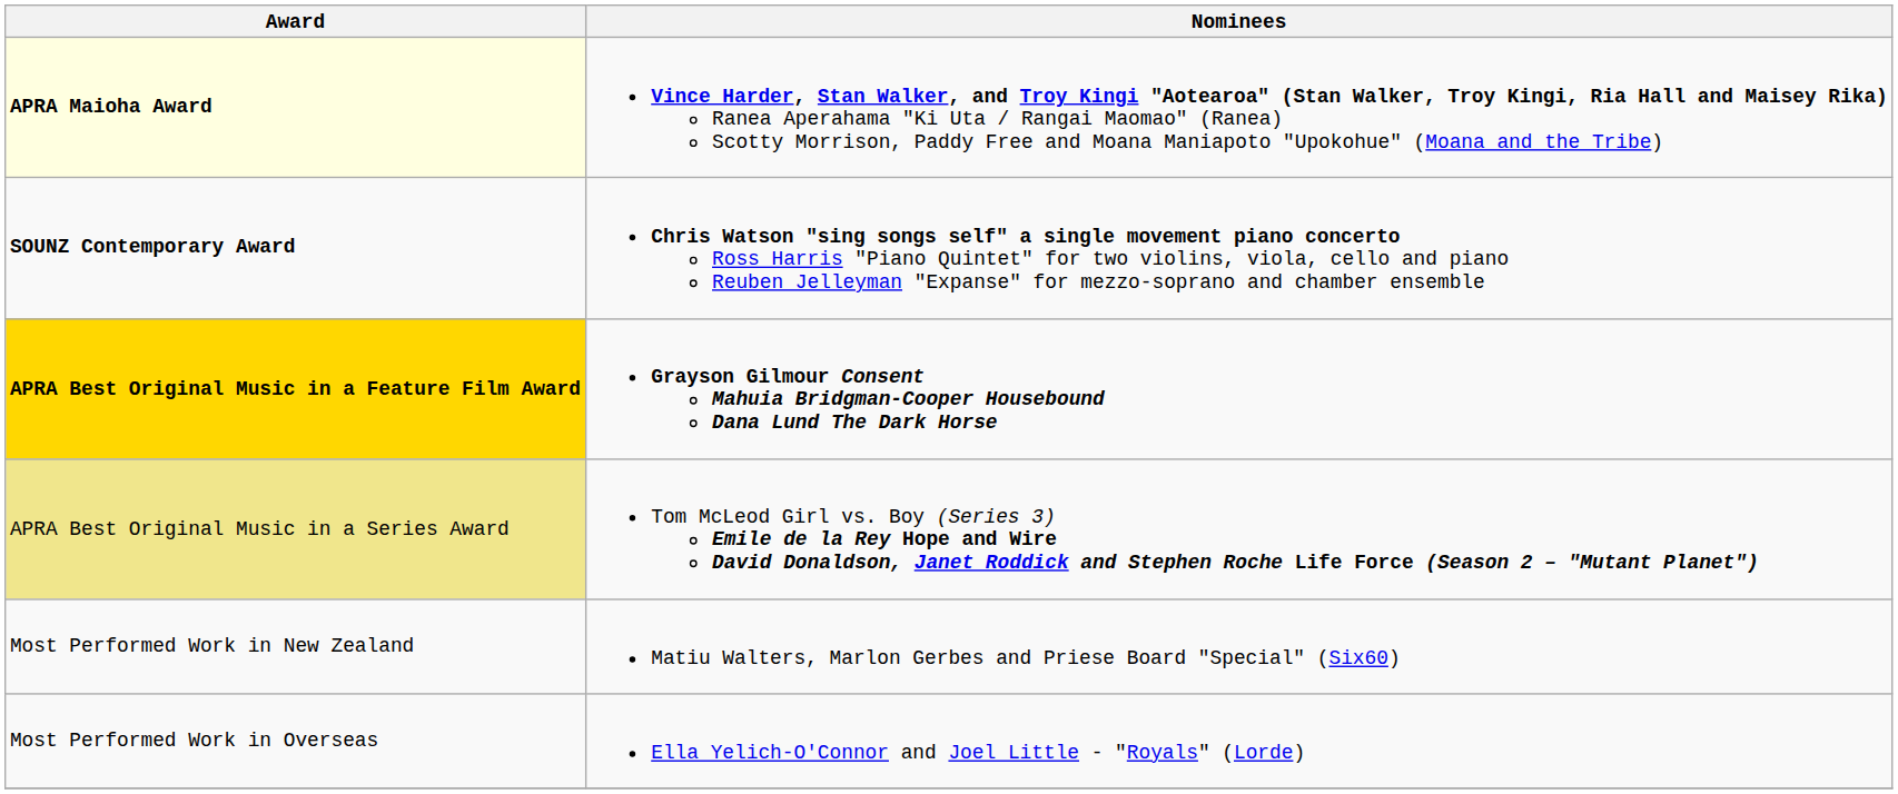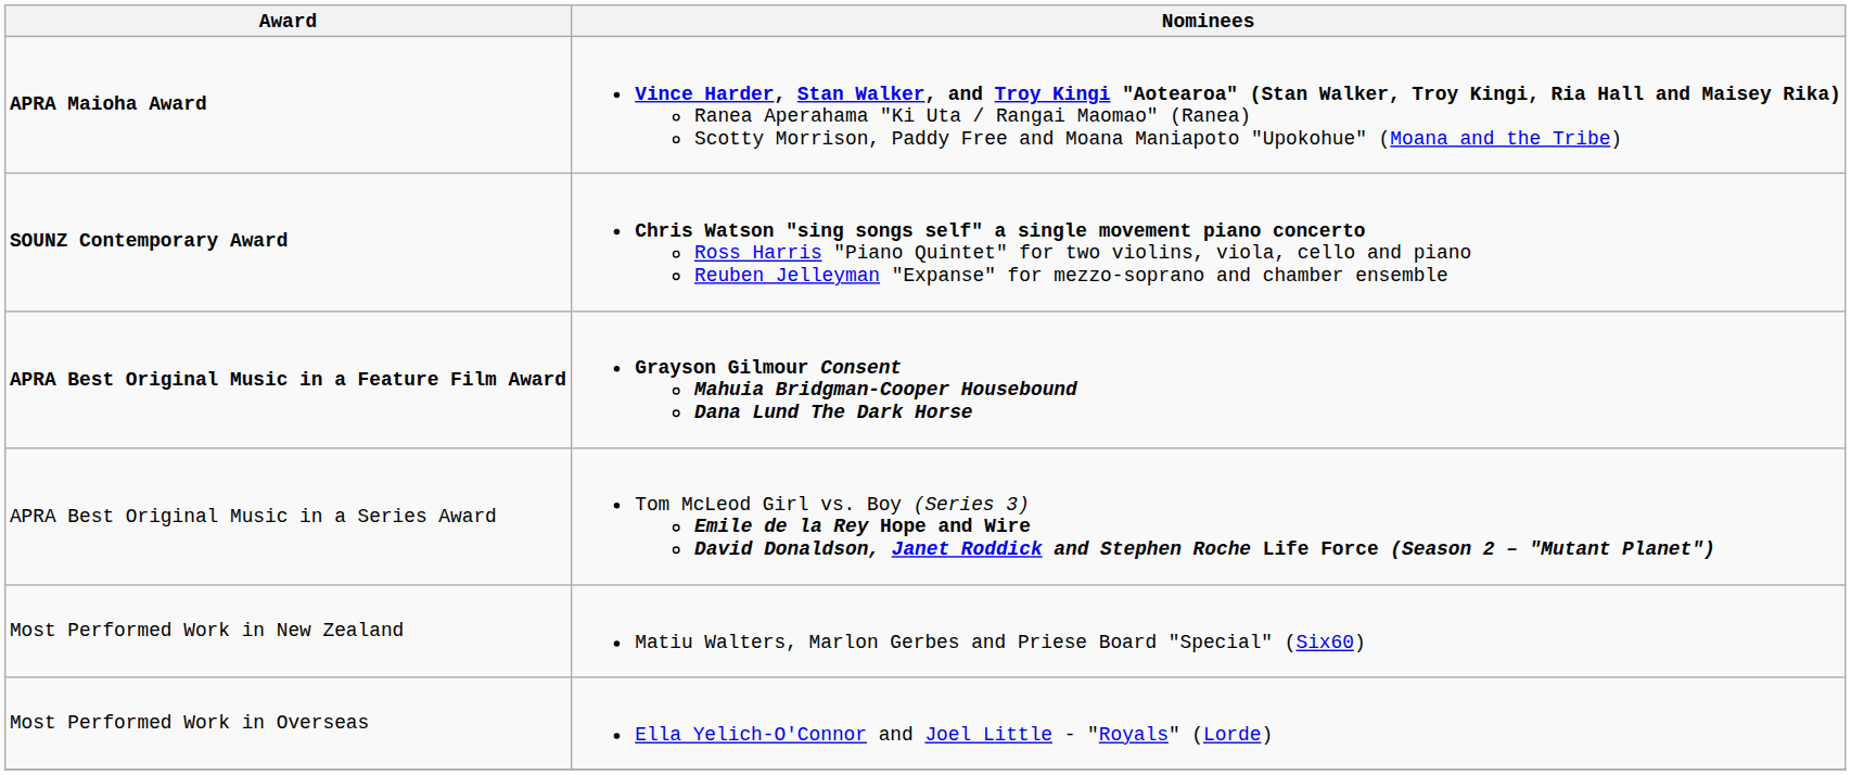APRA Maioha Award | Award: lightyellow background -> no background
APRA Best Original Music in a Feature Film Award | Award: gold background -> no background
APRA Best Original Music in a Series Award | Award: khaki background -> no background
